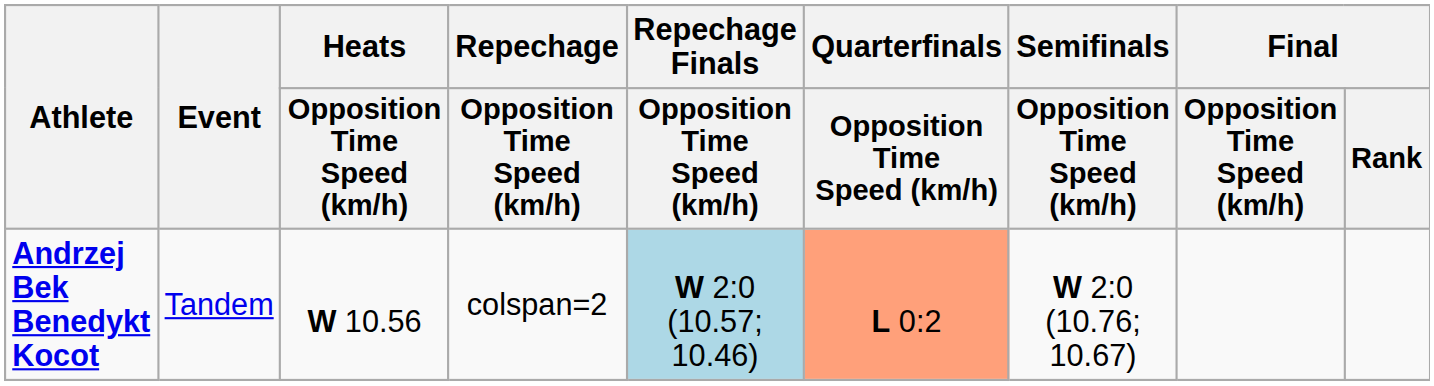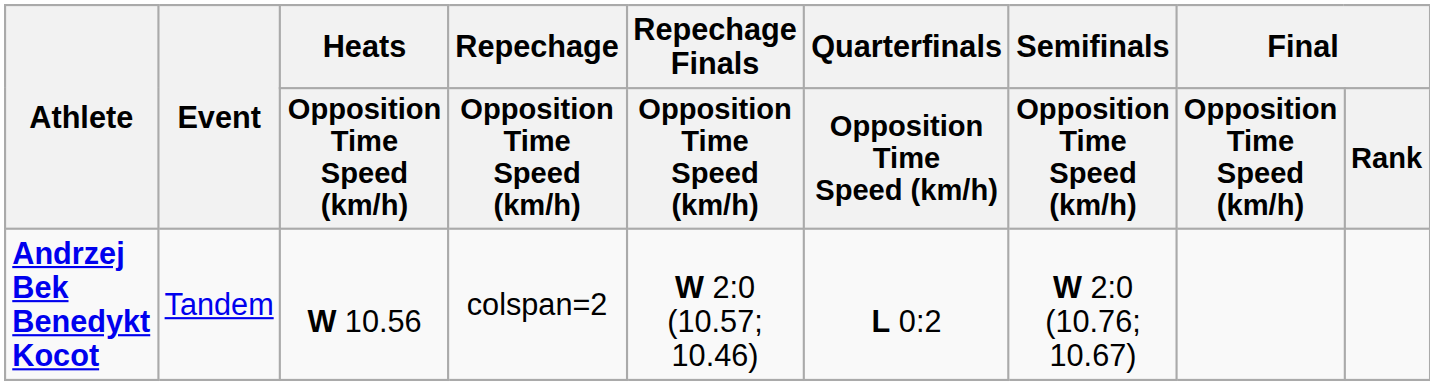Andrzej Bek Benedykt Kocot | Repechage Finals / Opposition Time Speed (km/h): lightblue background -> no background
Andrzej Bek Benedykt Kocot | Quarterfinals / Opposition Time Speed (km/h): lightsalmon background -> no background
